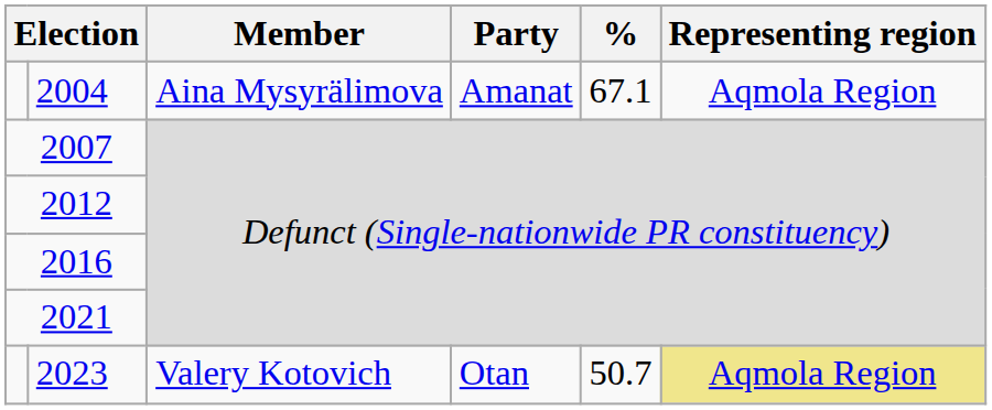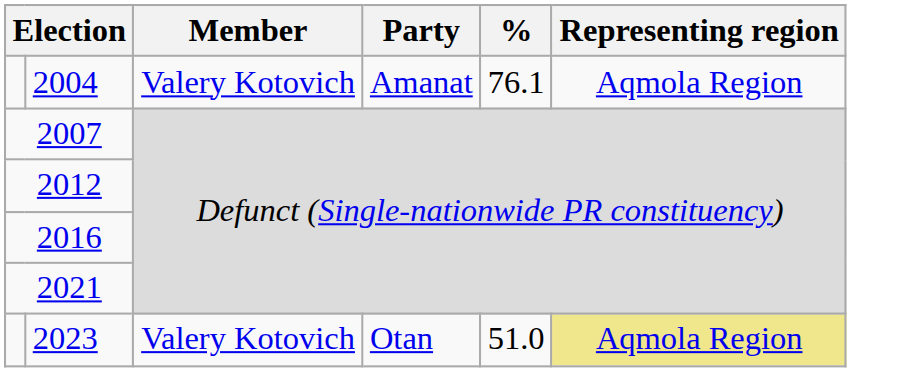2004 | Member: Aina Mysyrälimova -> Valery Kotovich
2004 | %: 67.1 -> 76.1
2023 | %: 50.7 -> 51.0
